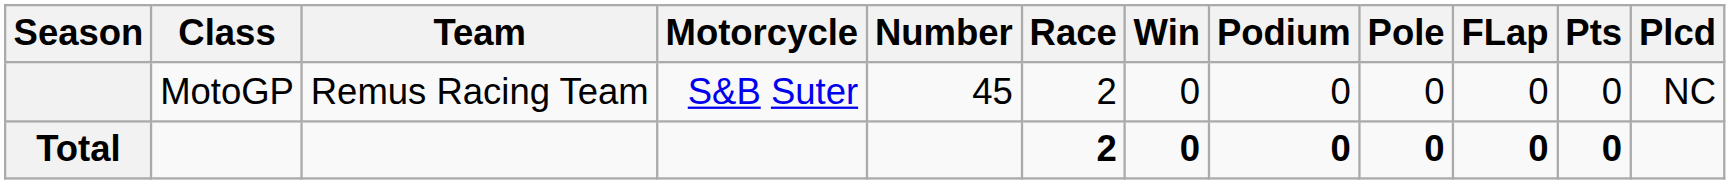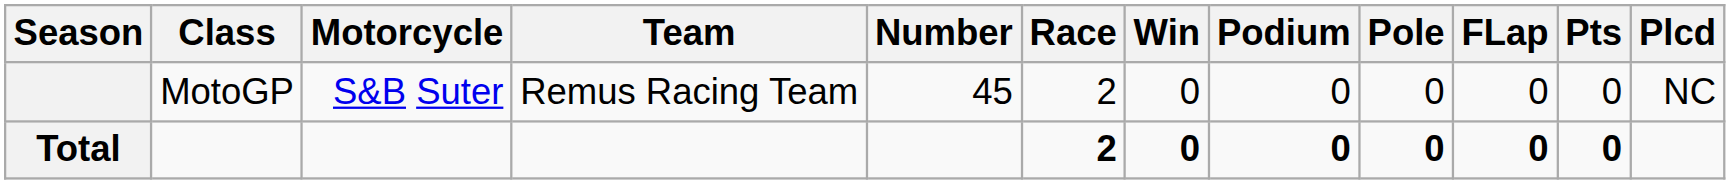columns swapped: Motorcycle <-> Team
